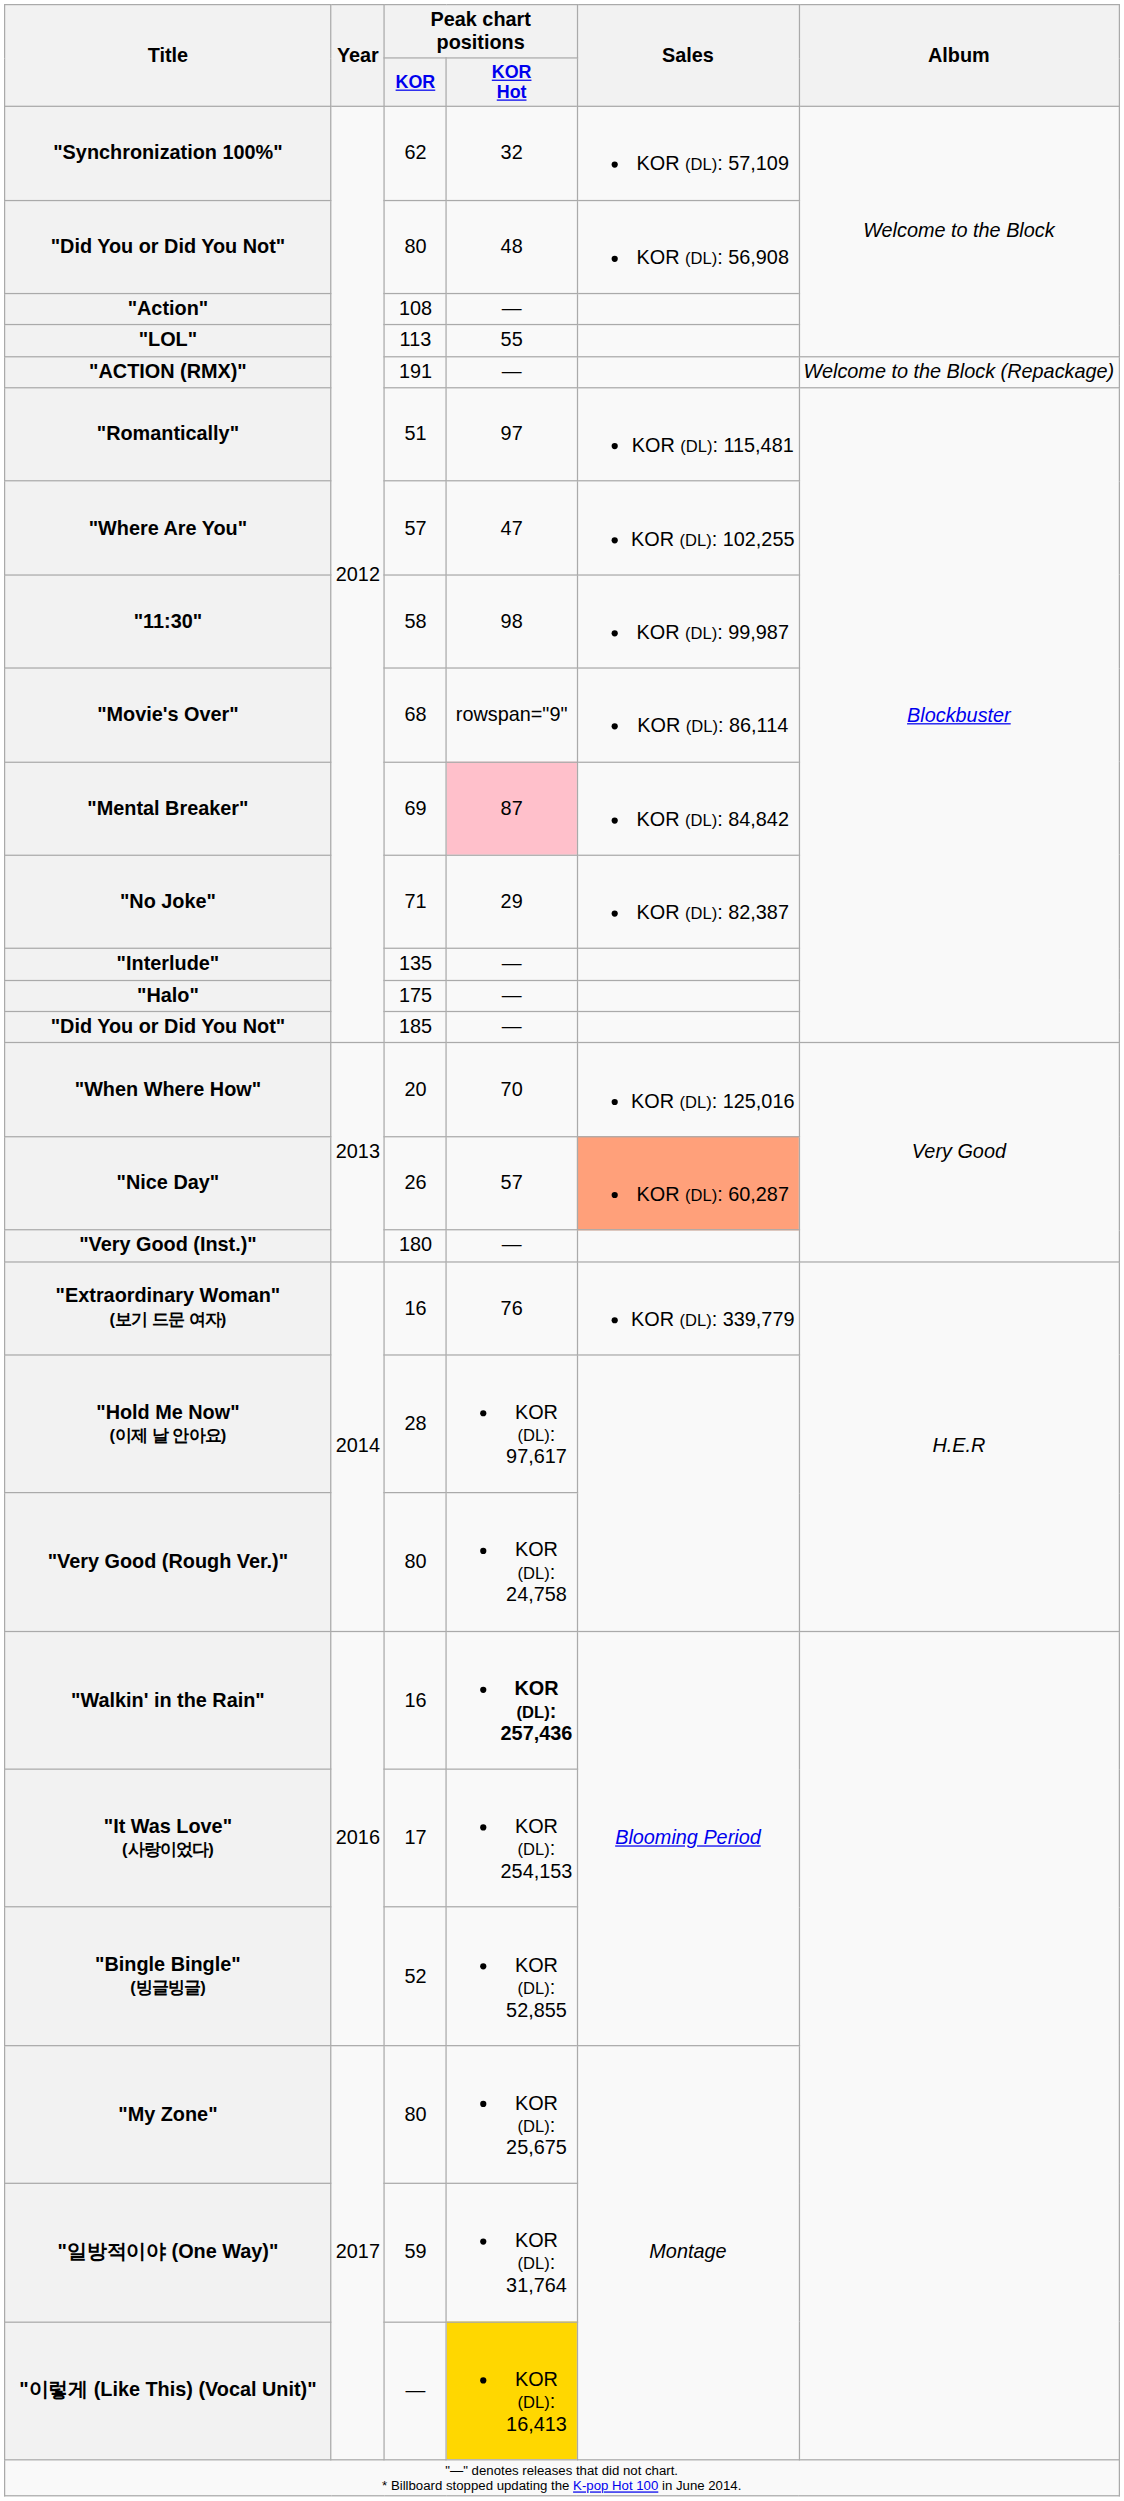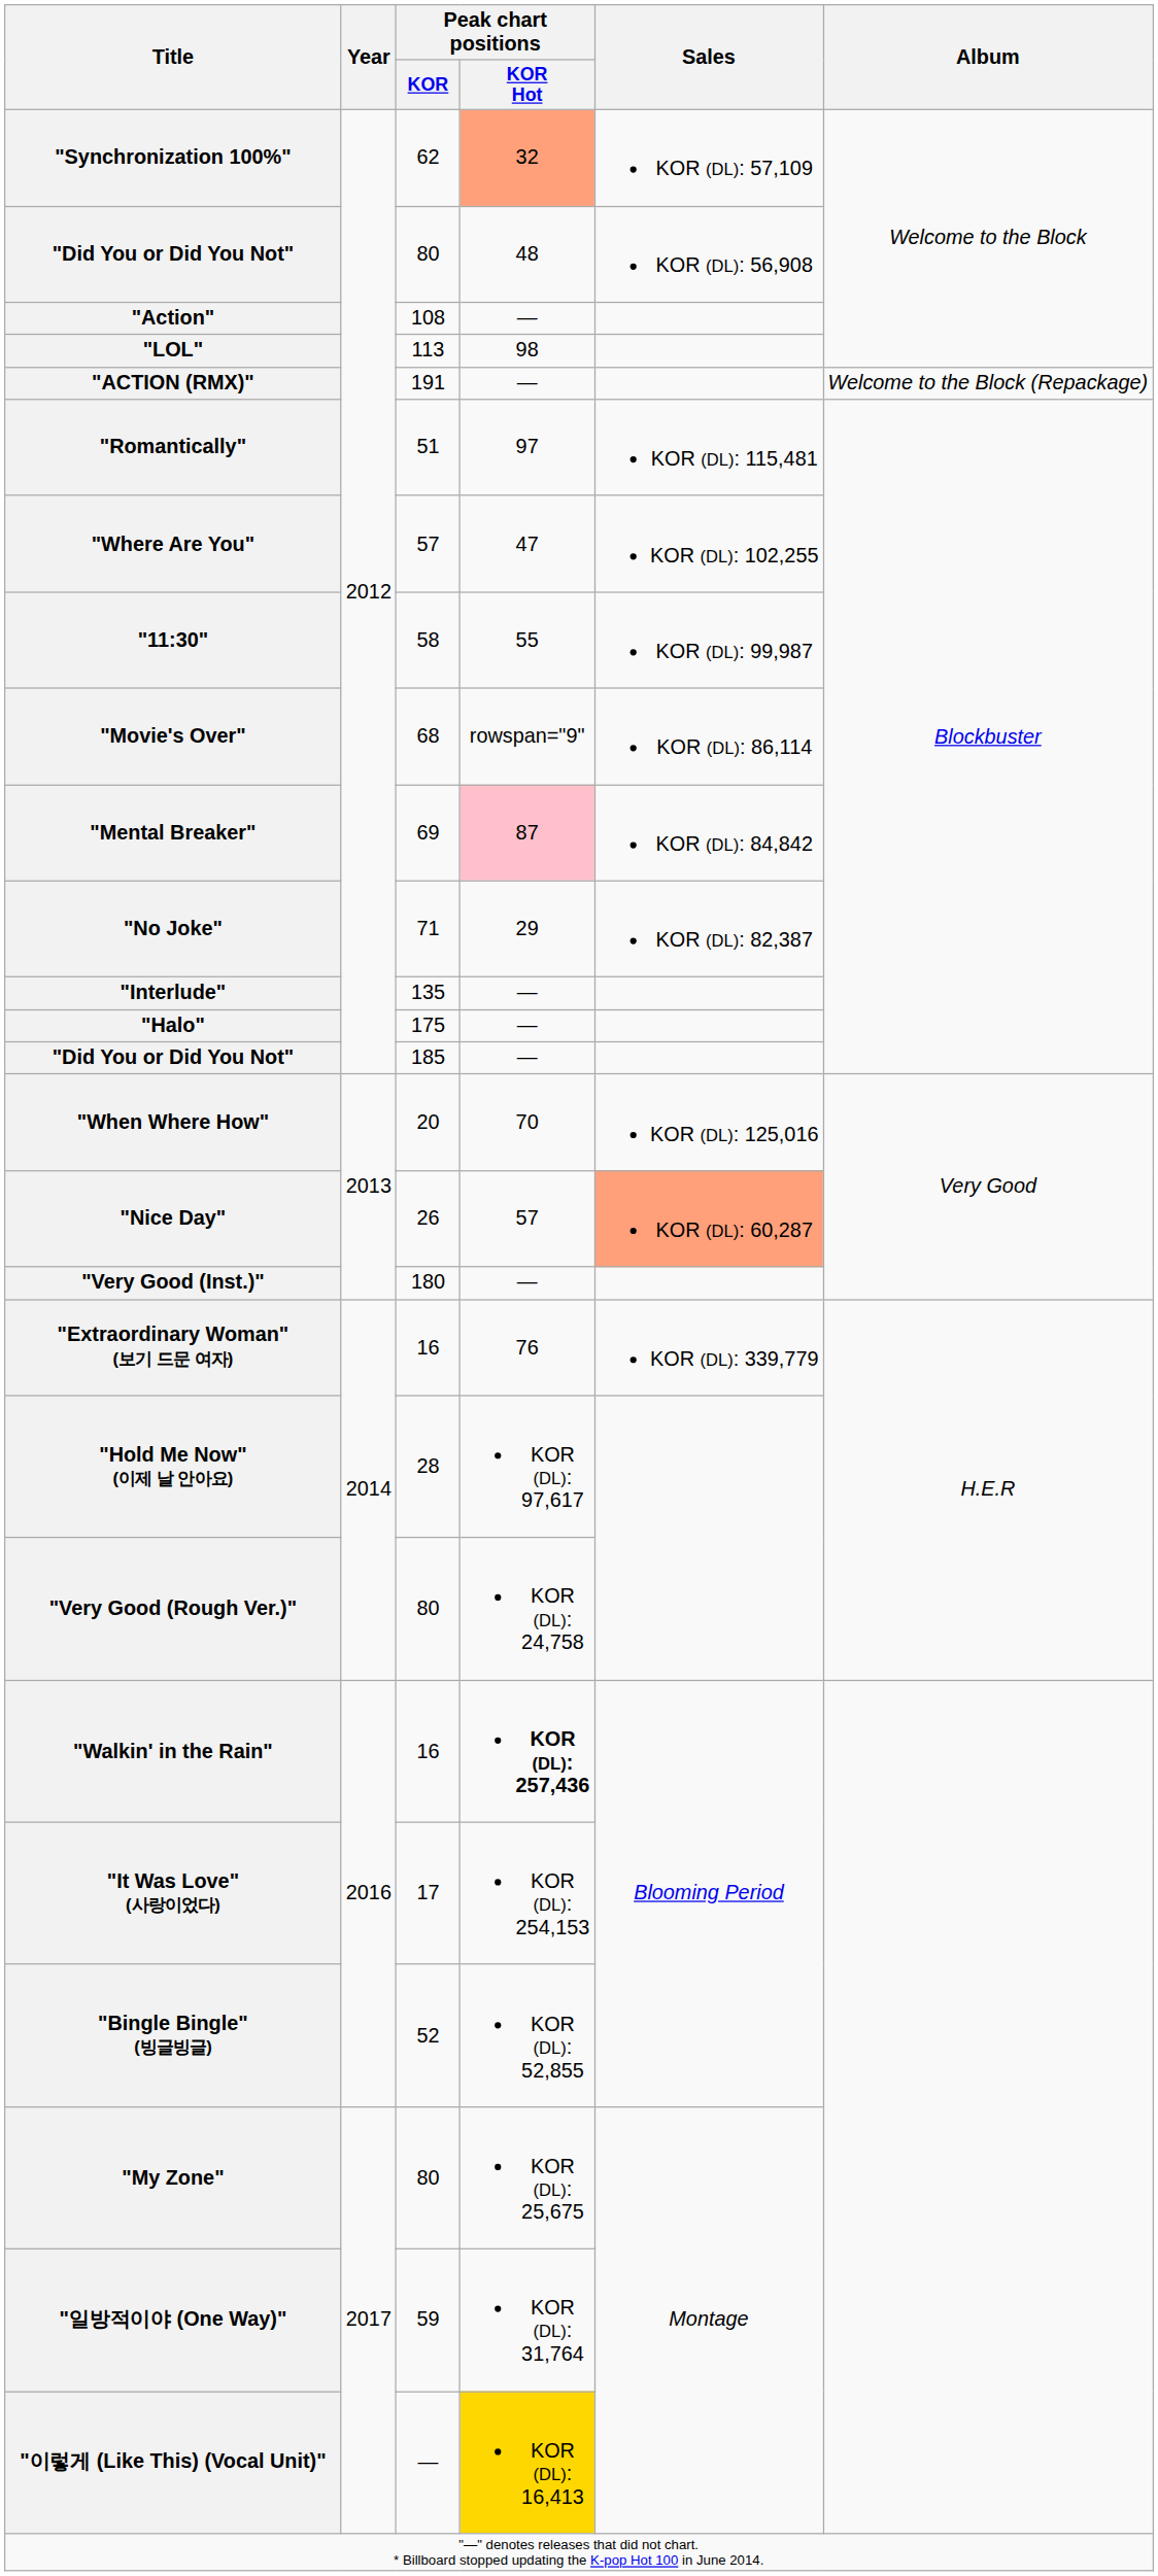"Synchronization 100%" | Peak chart positions / KOR Hot: no background -> lightsalmon background
"LOL" | Peak chart positions / KOR Hot: 55 -> 98
"11:30" | Peak chart positions / KOR Hot: 98 -> 55
